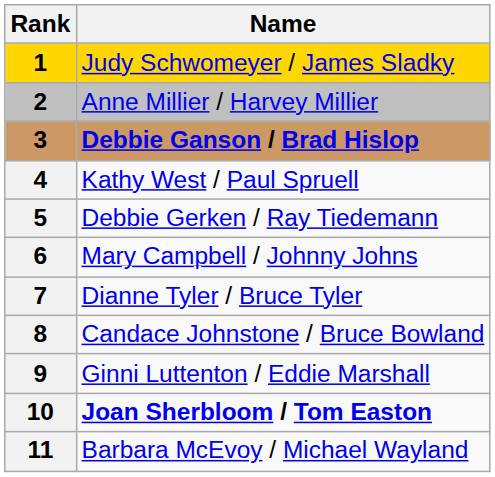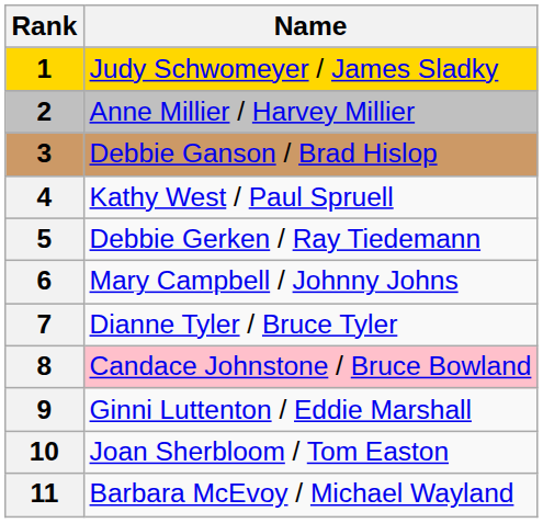Debbie Ganson / Brad Hislop | Name: bold -> normal
Candace Johnstone / Bruce Bowland | Name: no background -> pink background
Joan Sherbloom / Tom Easton | Name: bold -> normal
